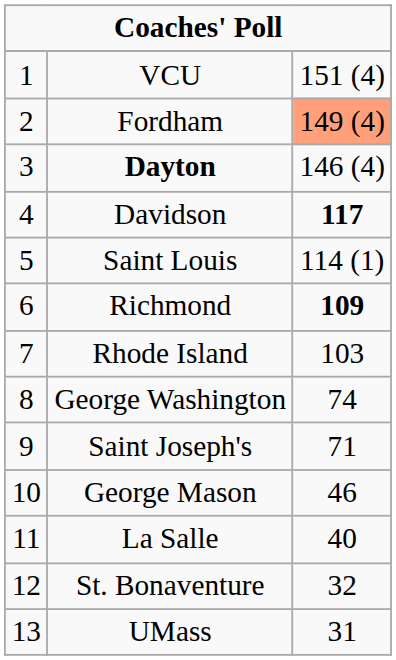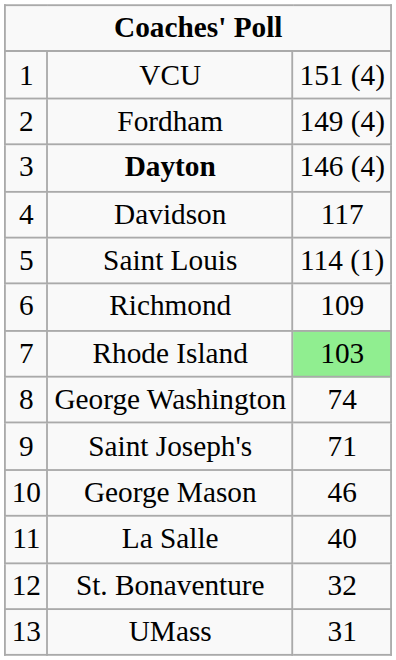Fordham | column 3: lightsalmon background -> no background
Davidson | column 3: bold -> normal
Richmond | column 3: bold -> normal
Rhode Island | column 3: no background -> lightgreen background
